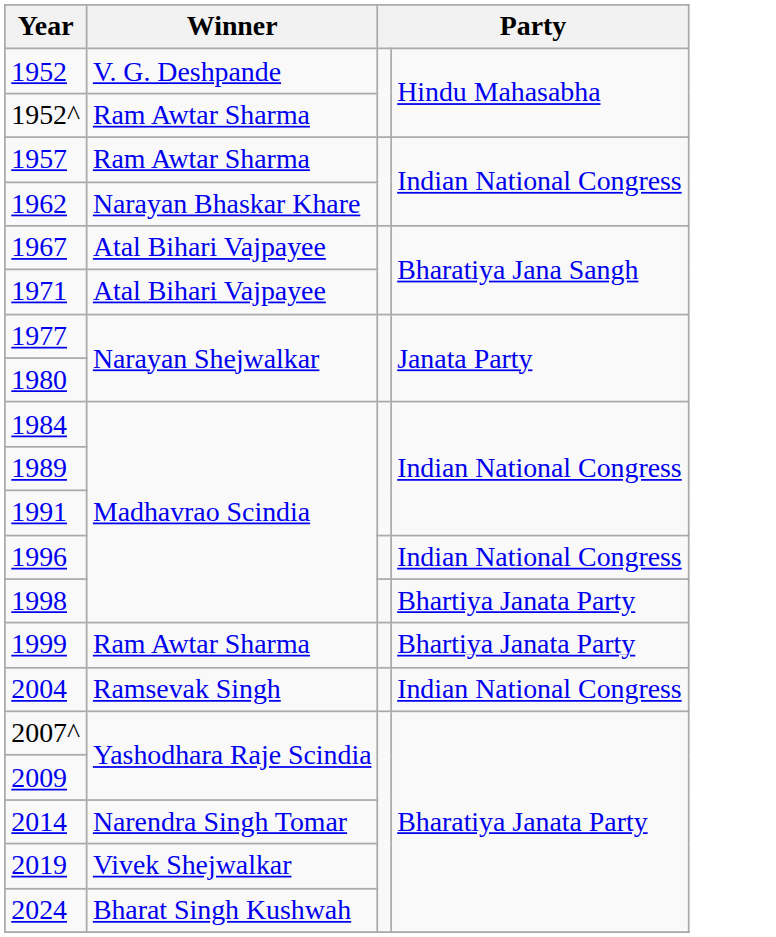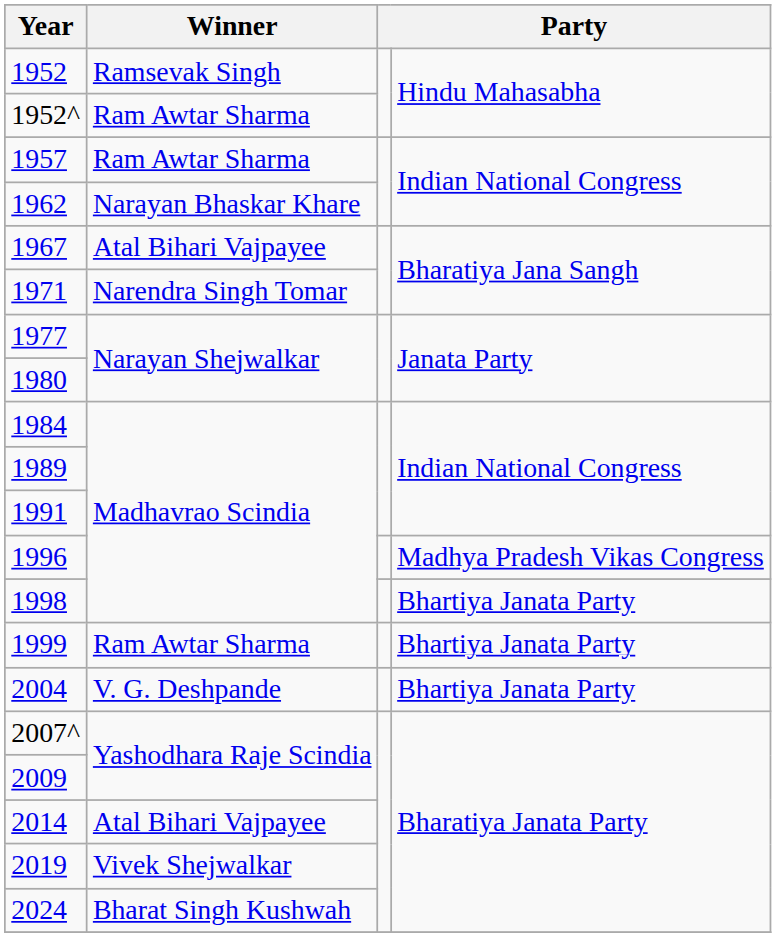1952 | Winner: V. G. Deshpande -> Ramsevak Singh
1971 | Winner: Atal Bihari Vajpayee -> Narendra Singh Tomar
1996 | column 4: Indian National Congress -> Madhya Pradesh Vikas Congress
2004 | Winner: Ramsevak Singh -> V. G. Deshpande
2004 | column 4: Indian National Congress -> Bhartiya Janata Party
2014 | Winner: Narendra Singh Tomar -> Atal Bihari Vajpayee
